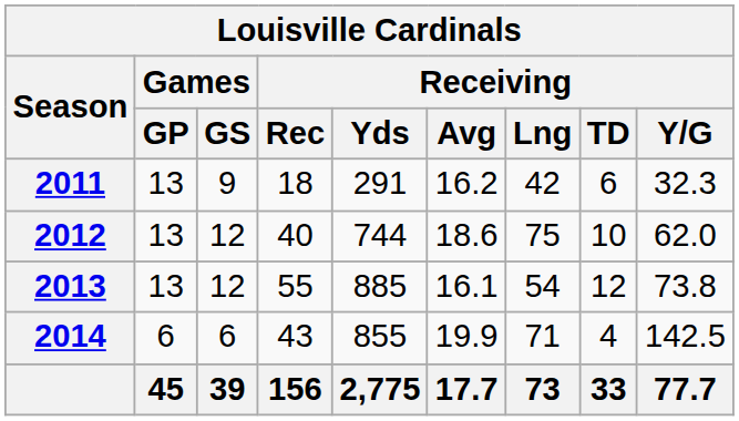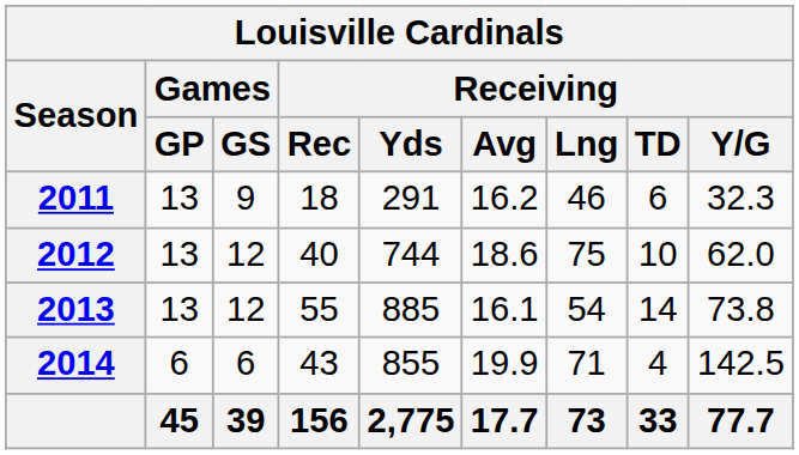2011 | Receiving / Lng: 42 -> 46
2013 | Receiving / TD: 12 -> 14
